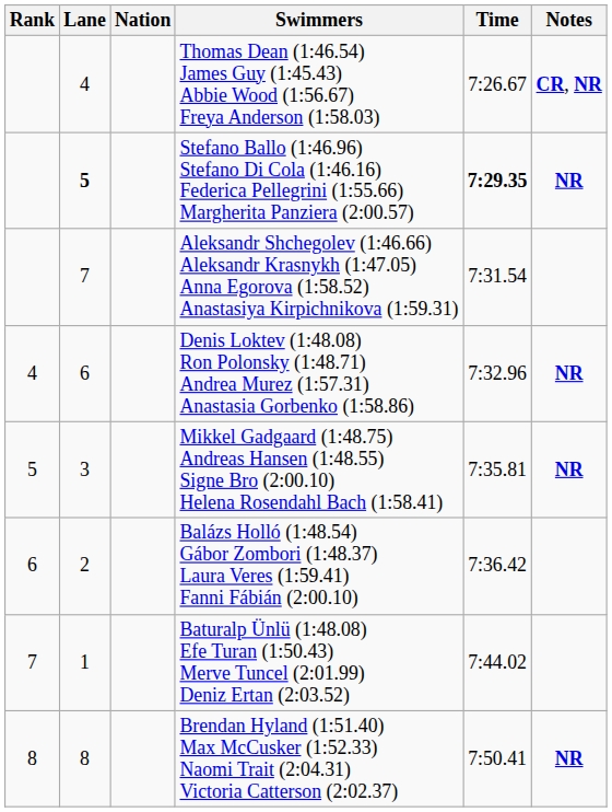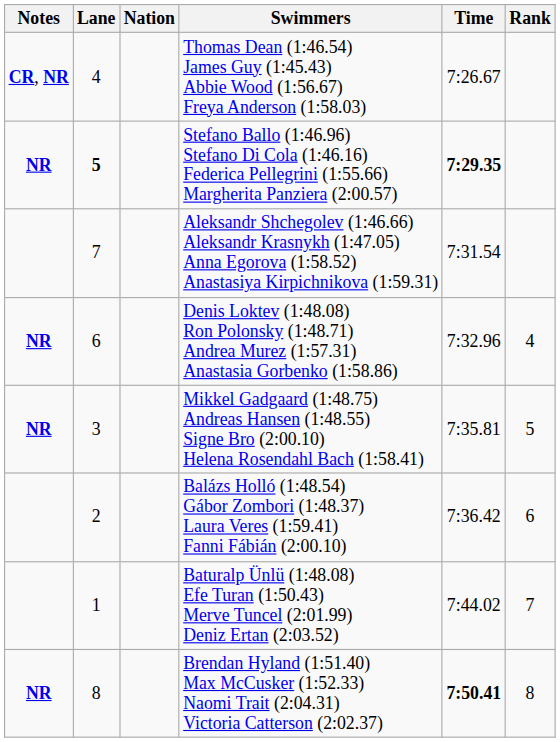columns swapped: Rank <-> Notes
row 9 | Time: normal -> bold
